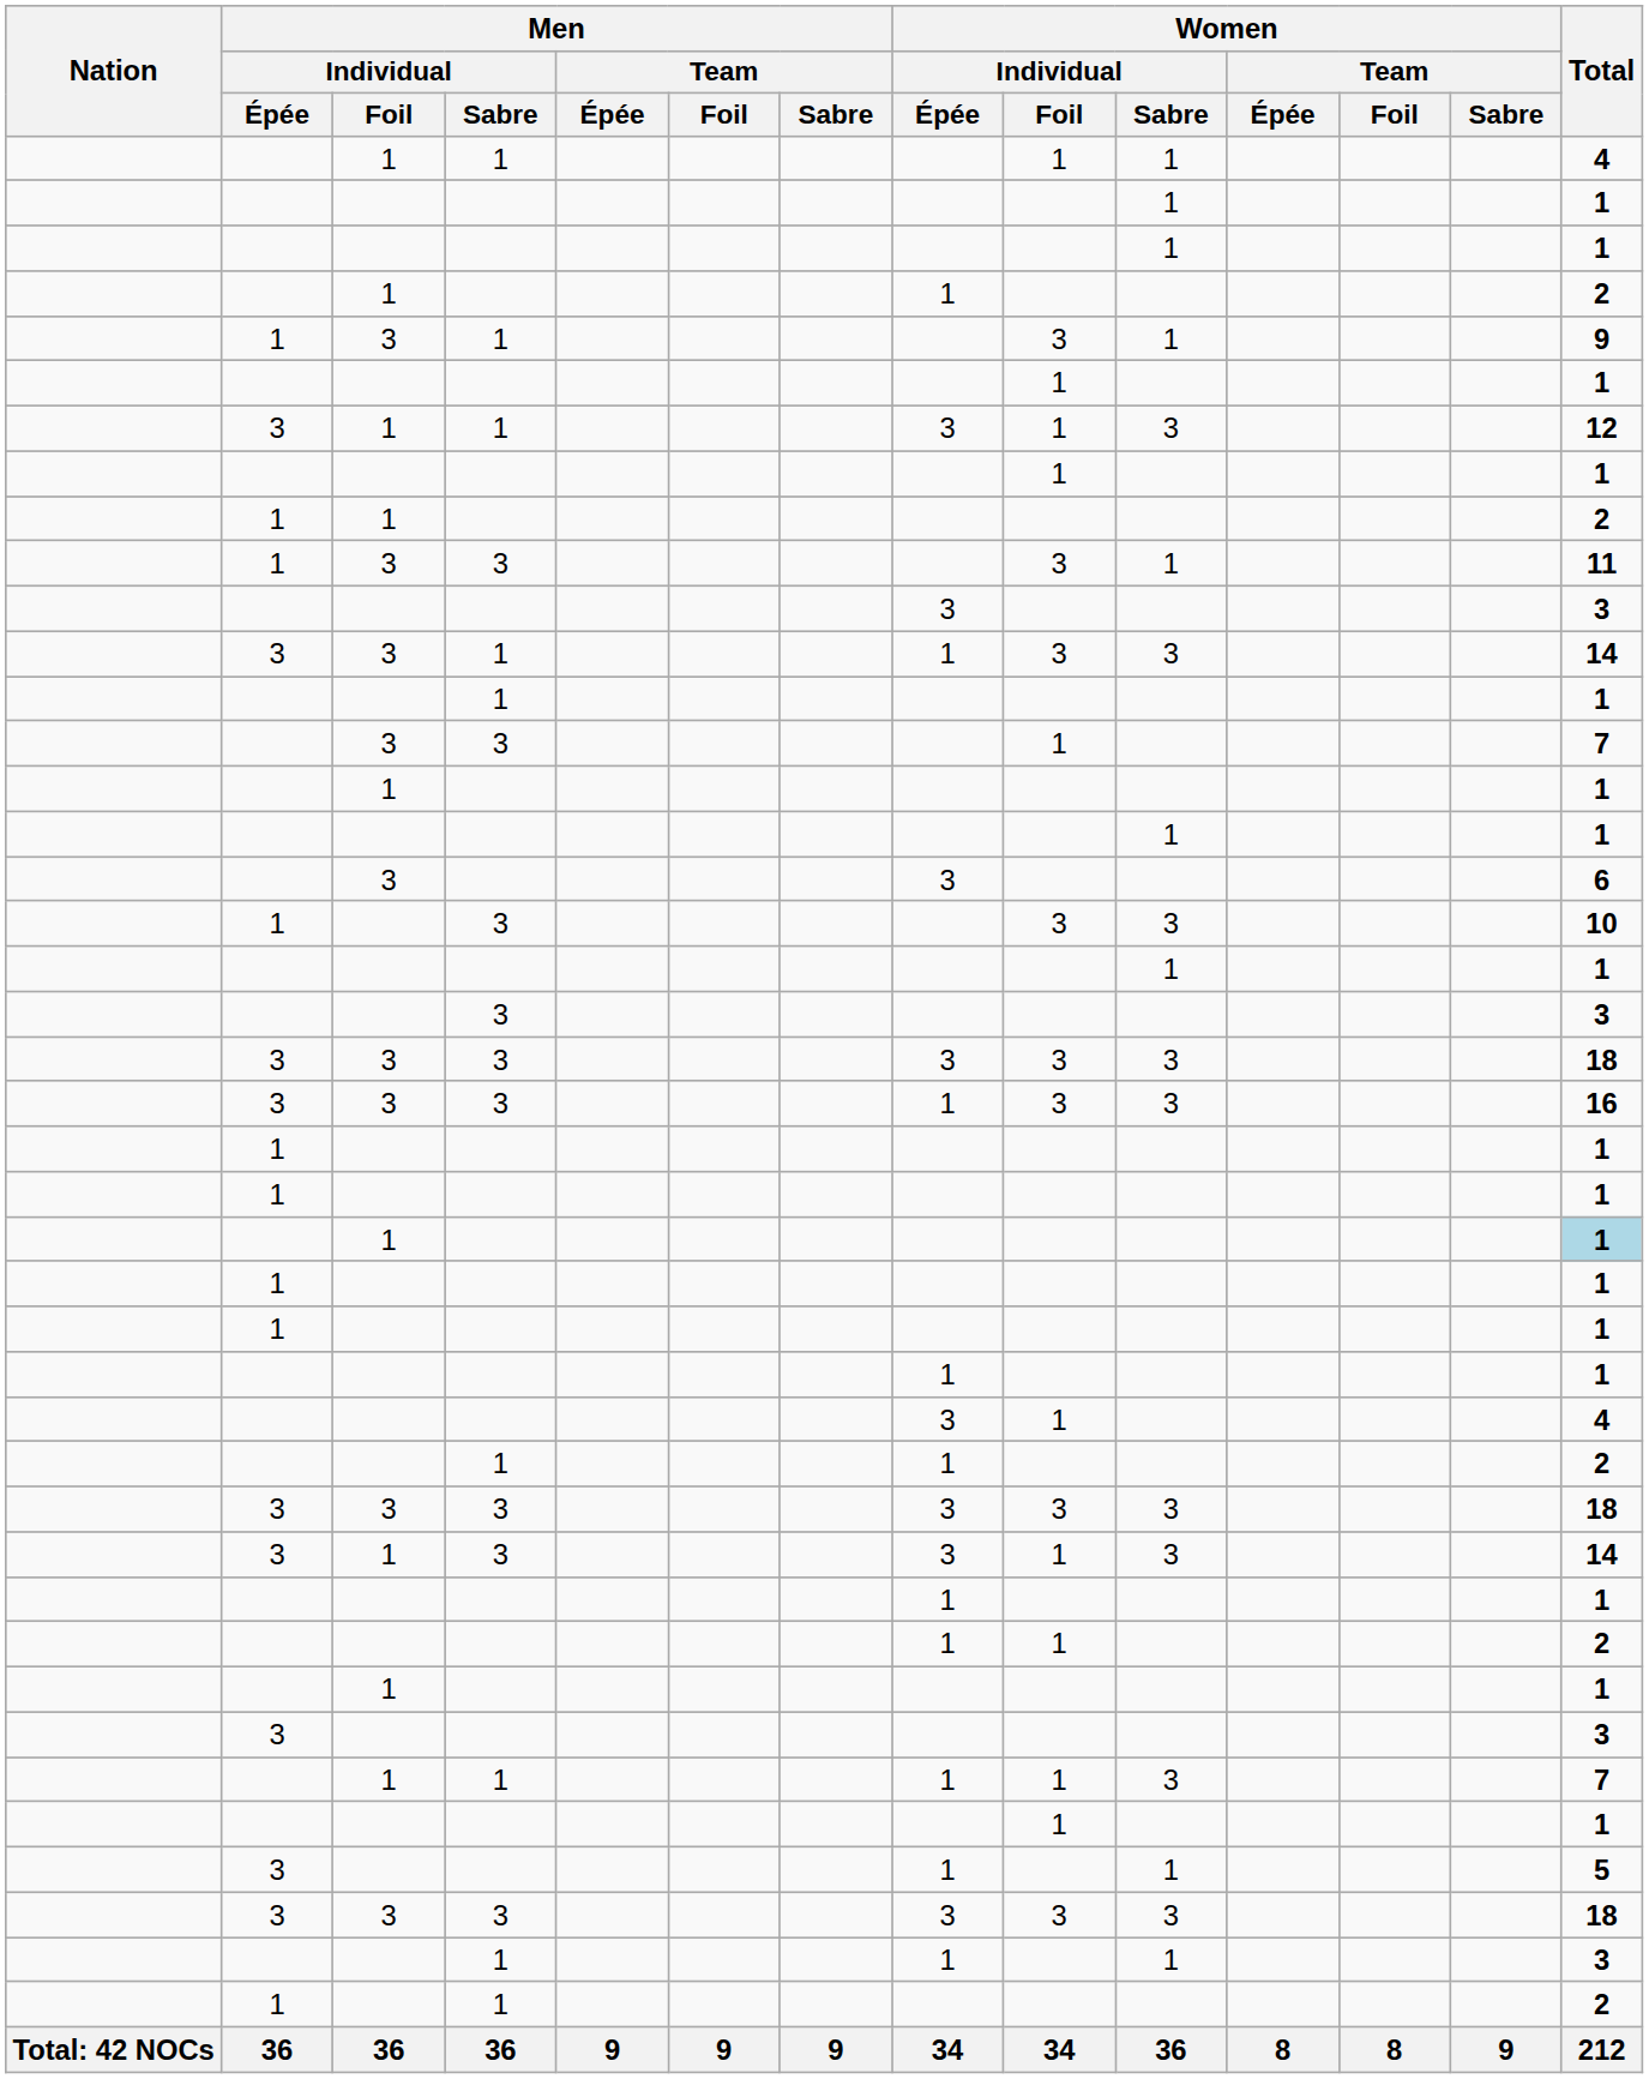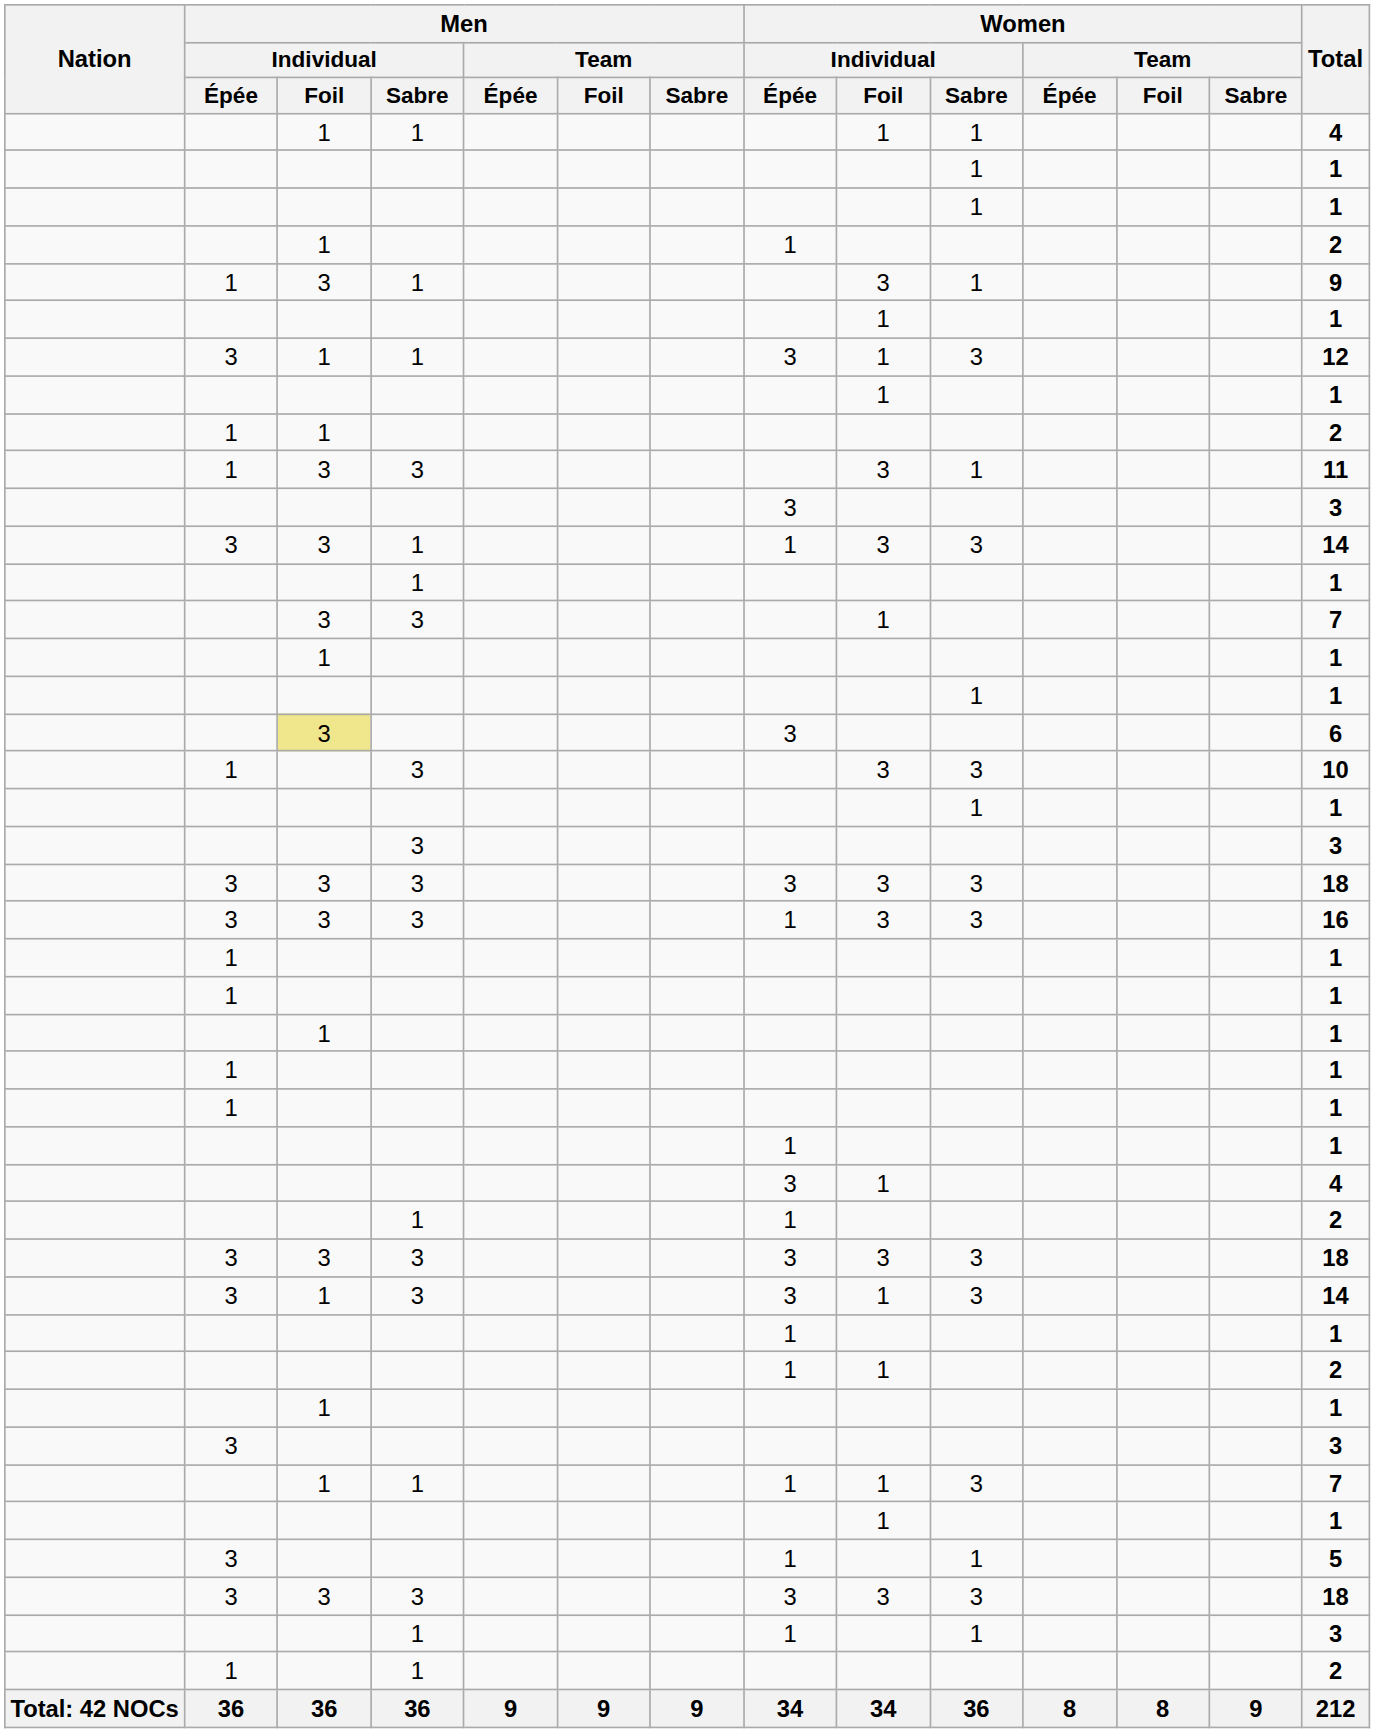row 20 | Men / Individual / Foil: no background -> khaki background
row 28 | Total: lightblue background -> no background
